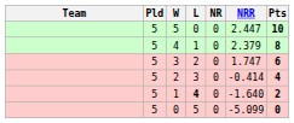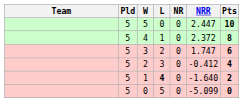row 3 | NRR: 2.379 -> 2.372
row 5 | NRR: -0.414 -> -0.412
